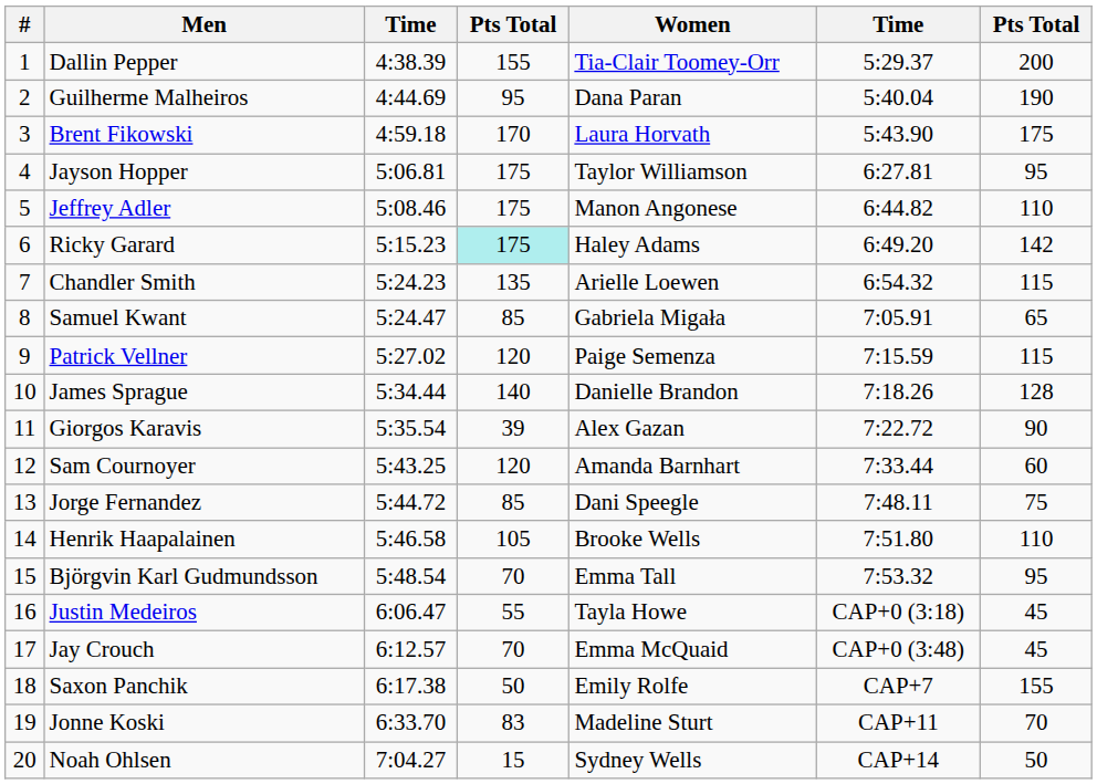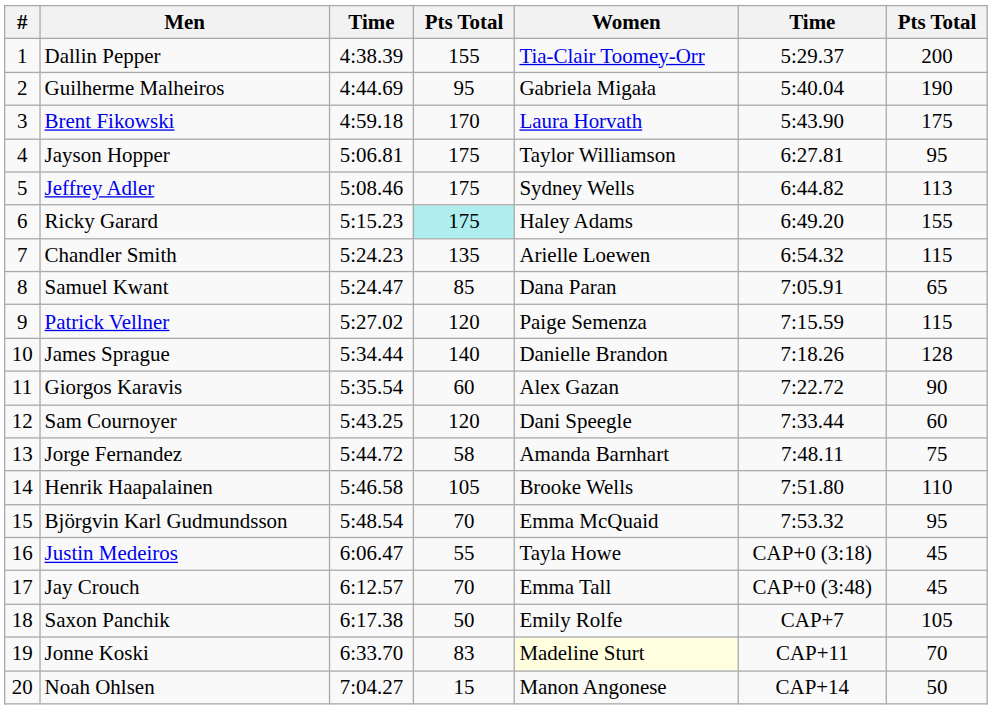Guilherme Malheiros | Women: Dana Paran -> Gabriela Migała
Jeffrey Adler | Women: Manon Angonese -> Sydney Wells
Jeffrey Adler | column 7: 110 -> 113
Ricky Garard | column 7: 142 -> 155
Samuel Kwant | Women: Gabriela Migała -> Dana Paran
Giorgos Karavis | column 4: 39 -> 60
Sam Cournoyer | Women: Amanda Barnhart -> Dani Speegle
Jorge Fernandez | column 4: 85 -> 58
Jorge Fernandez | Women: Dani Speegle -> Amanda Barnhart
Björgvin Karl Gudmundsson | Women: Emma Tall -> Emma McQuaid
Jay Crouch | Women: Emma McQuaid -> Emma Tall
Saxon Panchik | column 7: 155 -> 105
Jonne Koski | Women: no background -> lightyellow background
Noah Ohlsen | Women: Sydney Wells -> Manon Angonese
